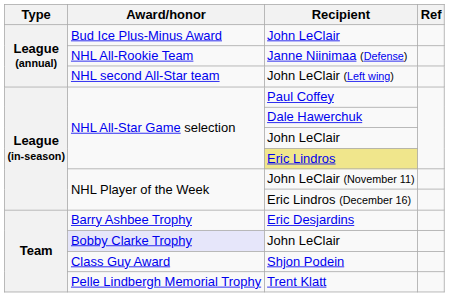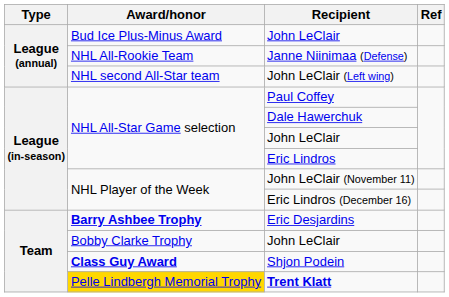Eric Lindros | Recipient: khaki background -> no background
Eric Desjardins | Award/honor: normal -> bold
Bobby Clarke Trophy / John LeClair | Award/honor: lavender background -> no background
Shjon Podein | Award/honor: normal -> bold
Trent Klatt | Award/honor: no background -> gold background
Trent Klatt | Recipient: normal -> bold
